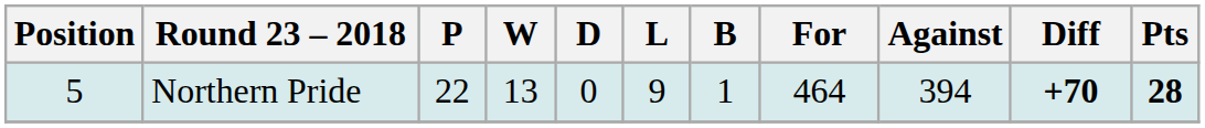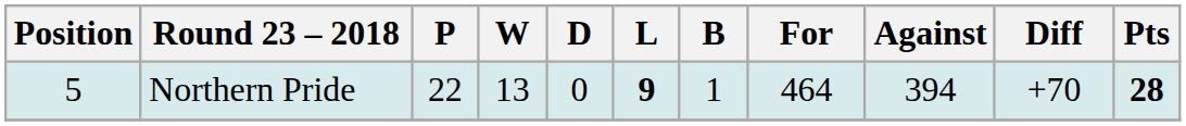Northern Pride | L: normal -> bold
Northern Pride | Diff: bold -> normal
